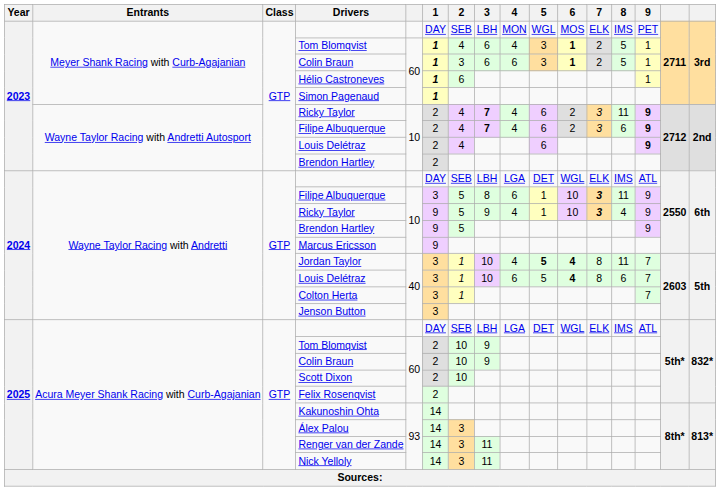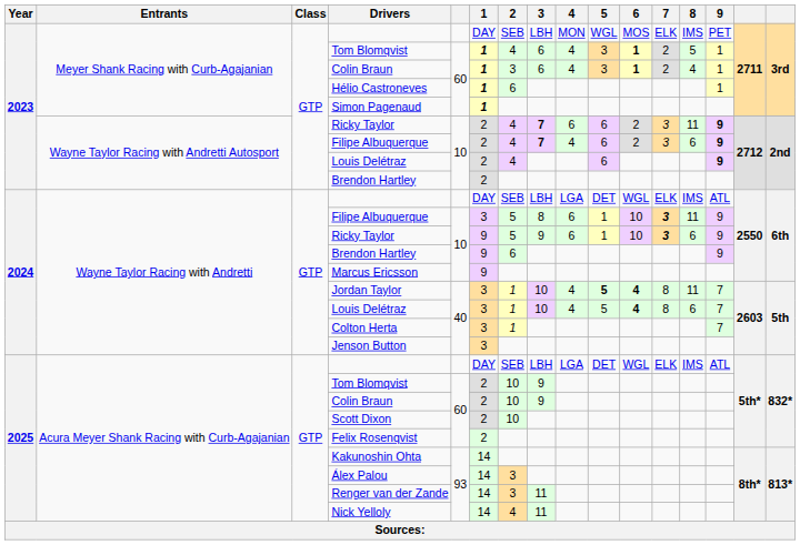Meyer Shank Racing with Curb-Agajanian / Colin Braun | 4: 6 -> 4
Meyer Shank Racing with Curb-Agajanian / Colin Braun | 8: 5 -> 4
Wayne Taylor Racing with Andretti Autosport / Ricky Taylor | 4: 4 -> 6
Wayne Taylor Racing with Andretti / Ricky Taylor | 4: 4 -> 6
Wayne Taylor Racing with Andretti / Ricky Taylor | 8: 4 -> 6
Wayne Taylor Racing with Andretti / Brendon Hartley | 2: 5 -> 6
Wayne Taylor Racing with Andretti / Louis Delétraz | 4: 6 -> 4
Nick Yelloly | 2: 3 -> 4
